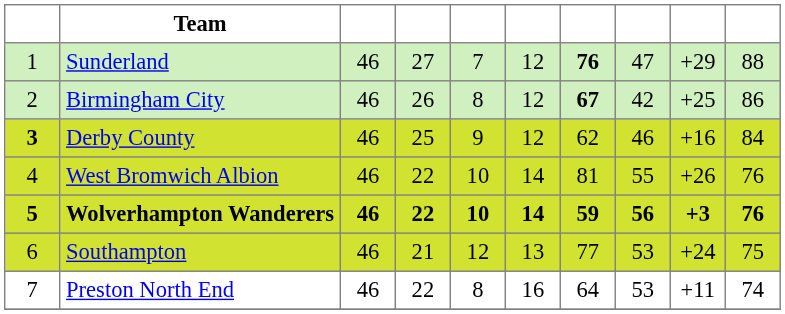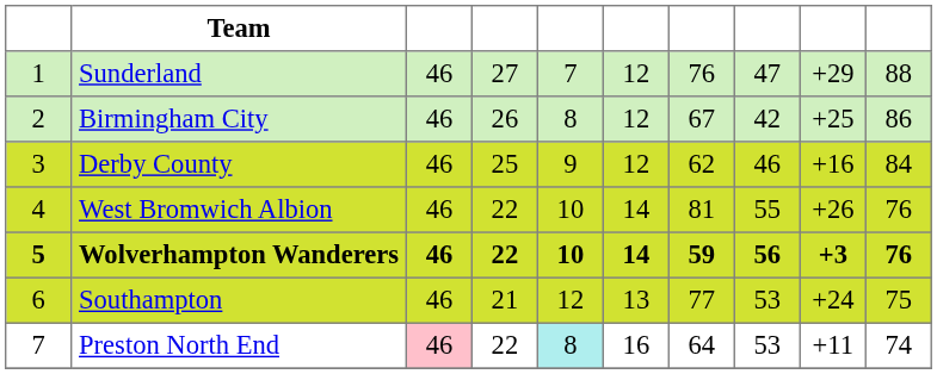Sunderland | column 7: bold -> normal
Birmingham City | column 7: bold -> normal
Derby County | column 1: bold -> normal
Preston North End | column 3: no background -> pink background
Preston North End | column 5: no background -> paleturquoise background
